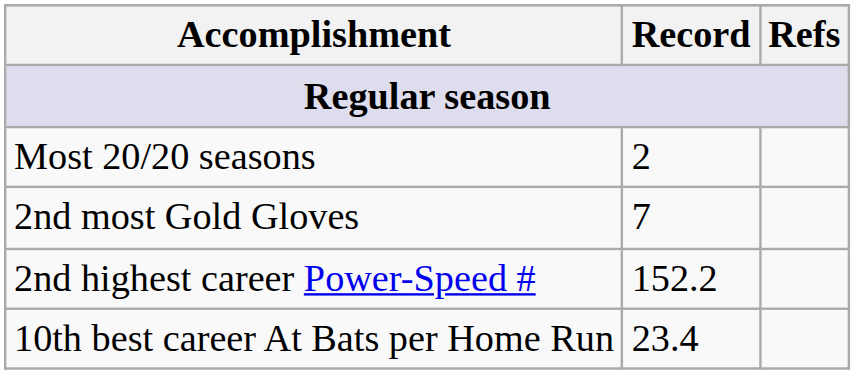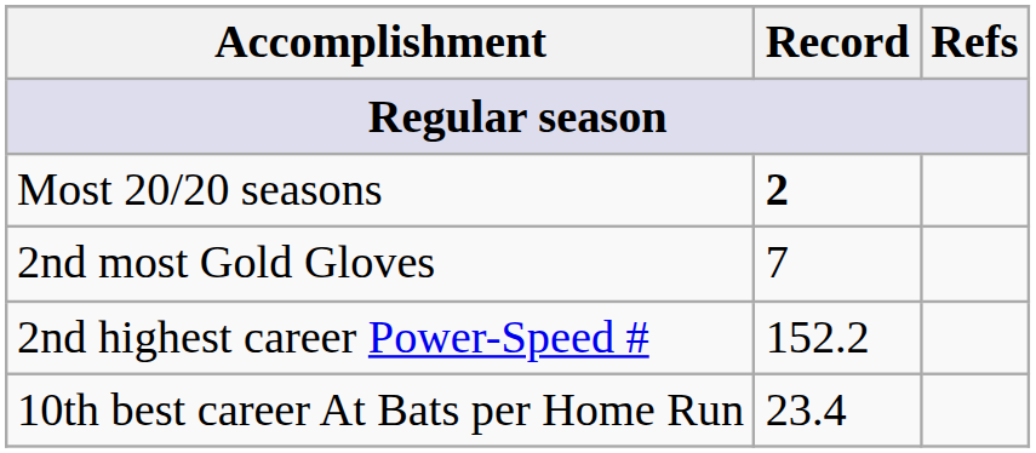Most 20/20 seasons | Record: normal -> bold
